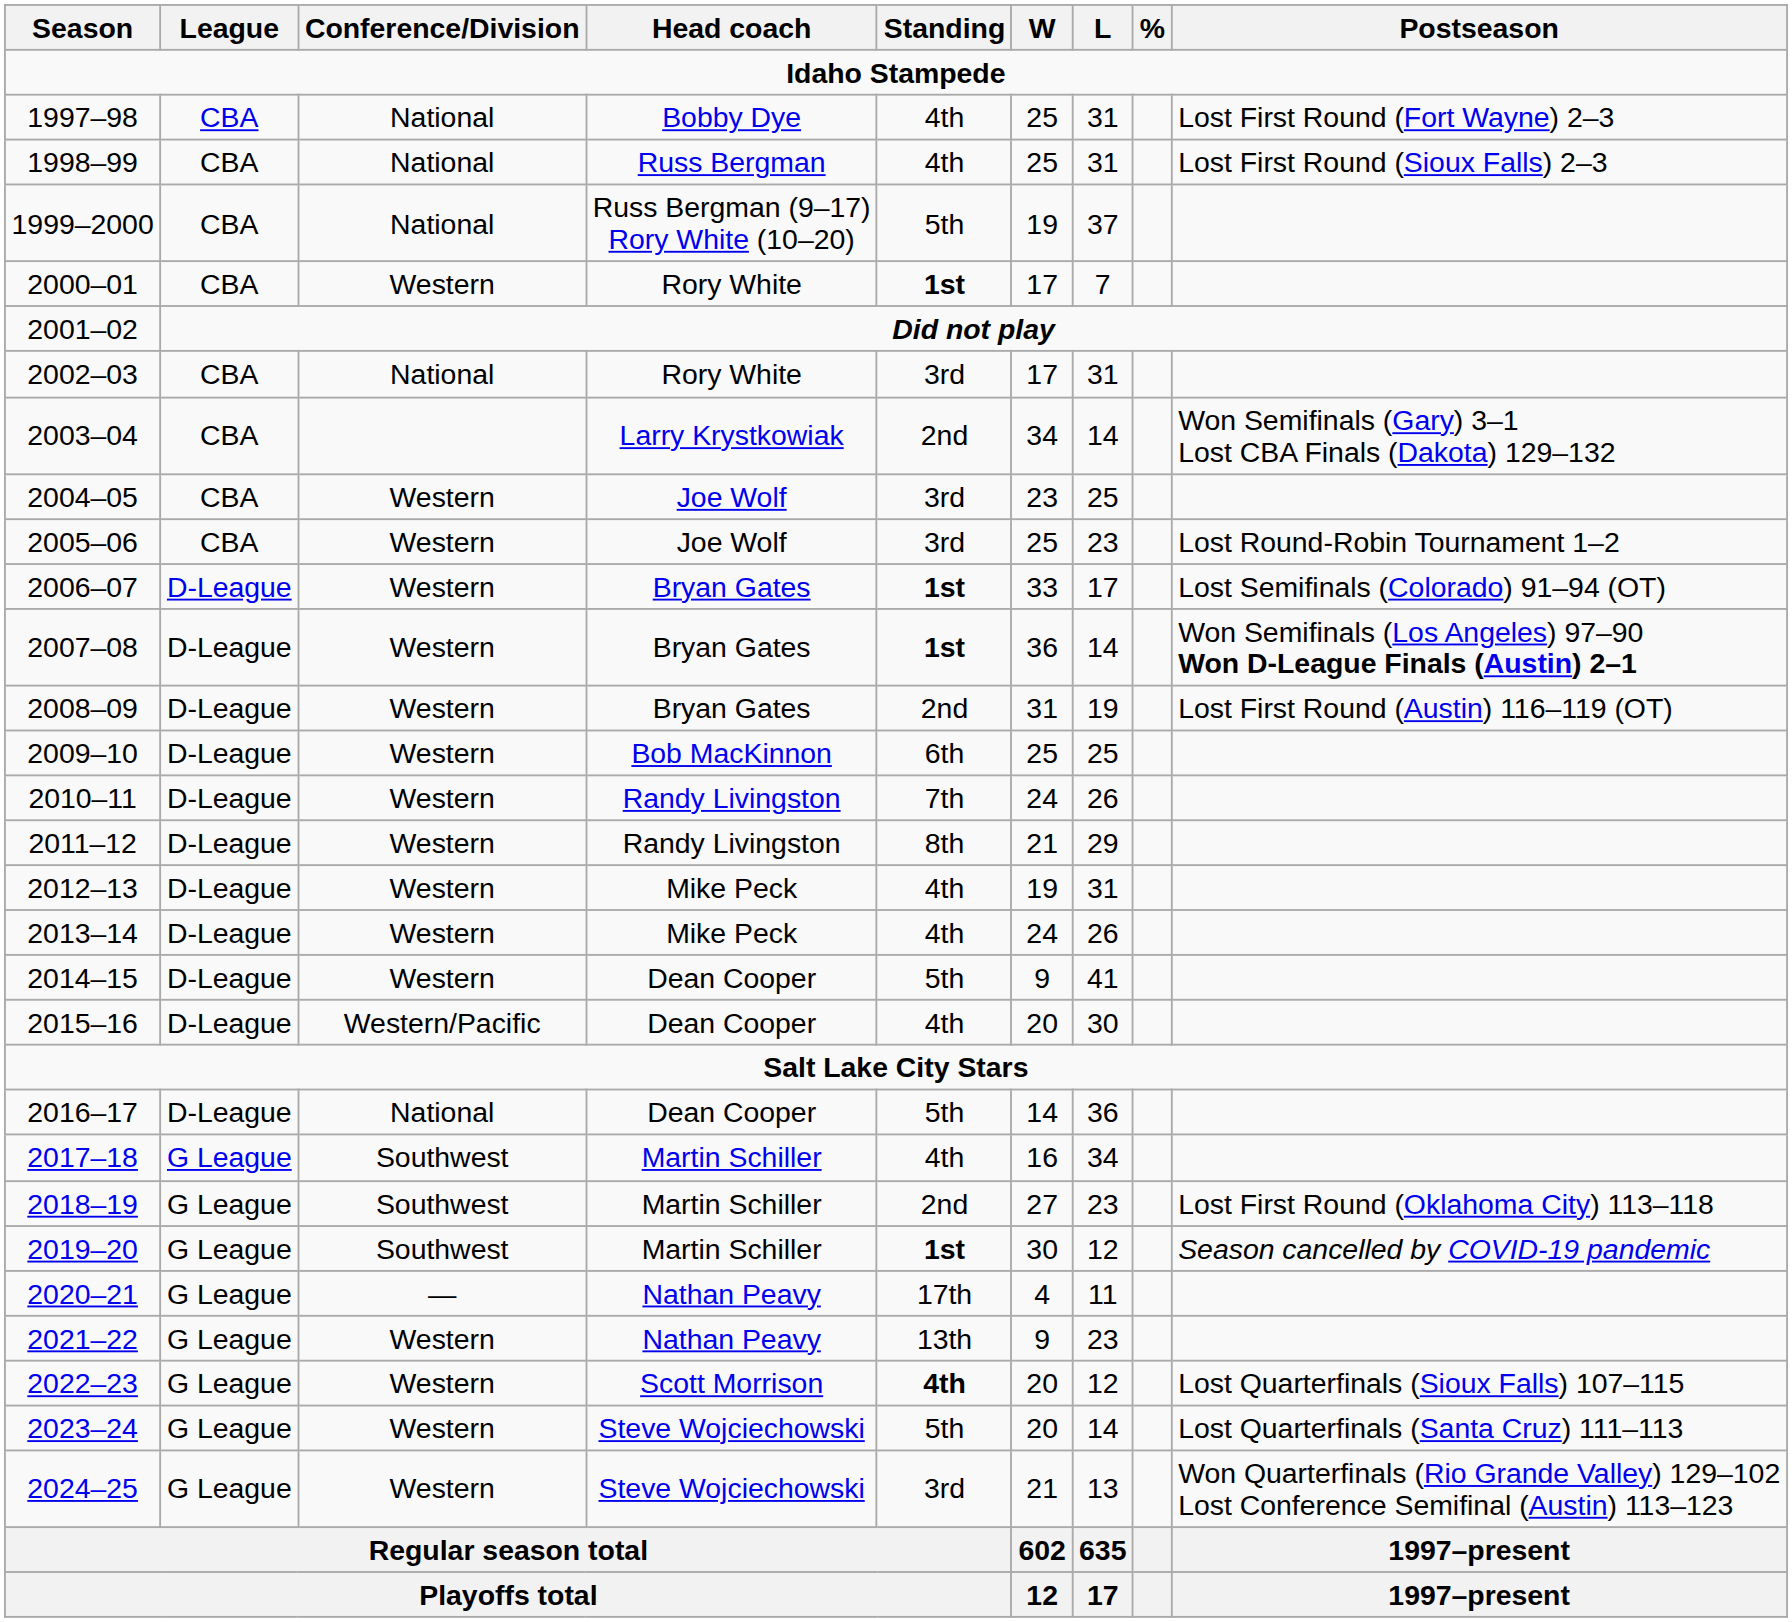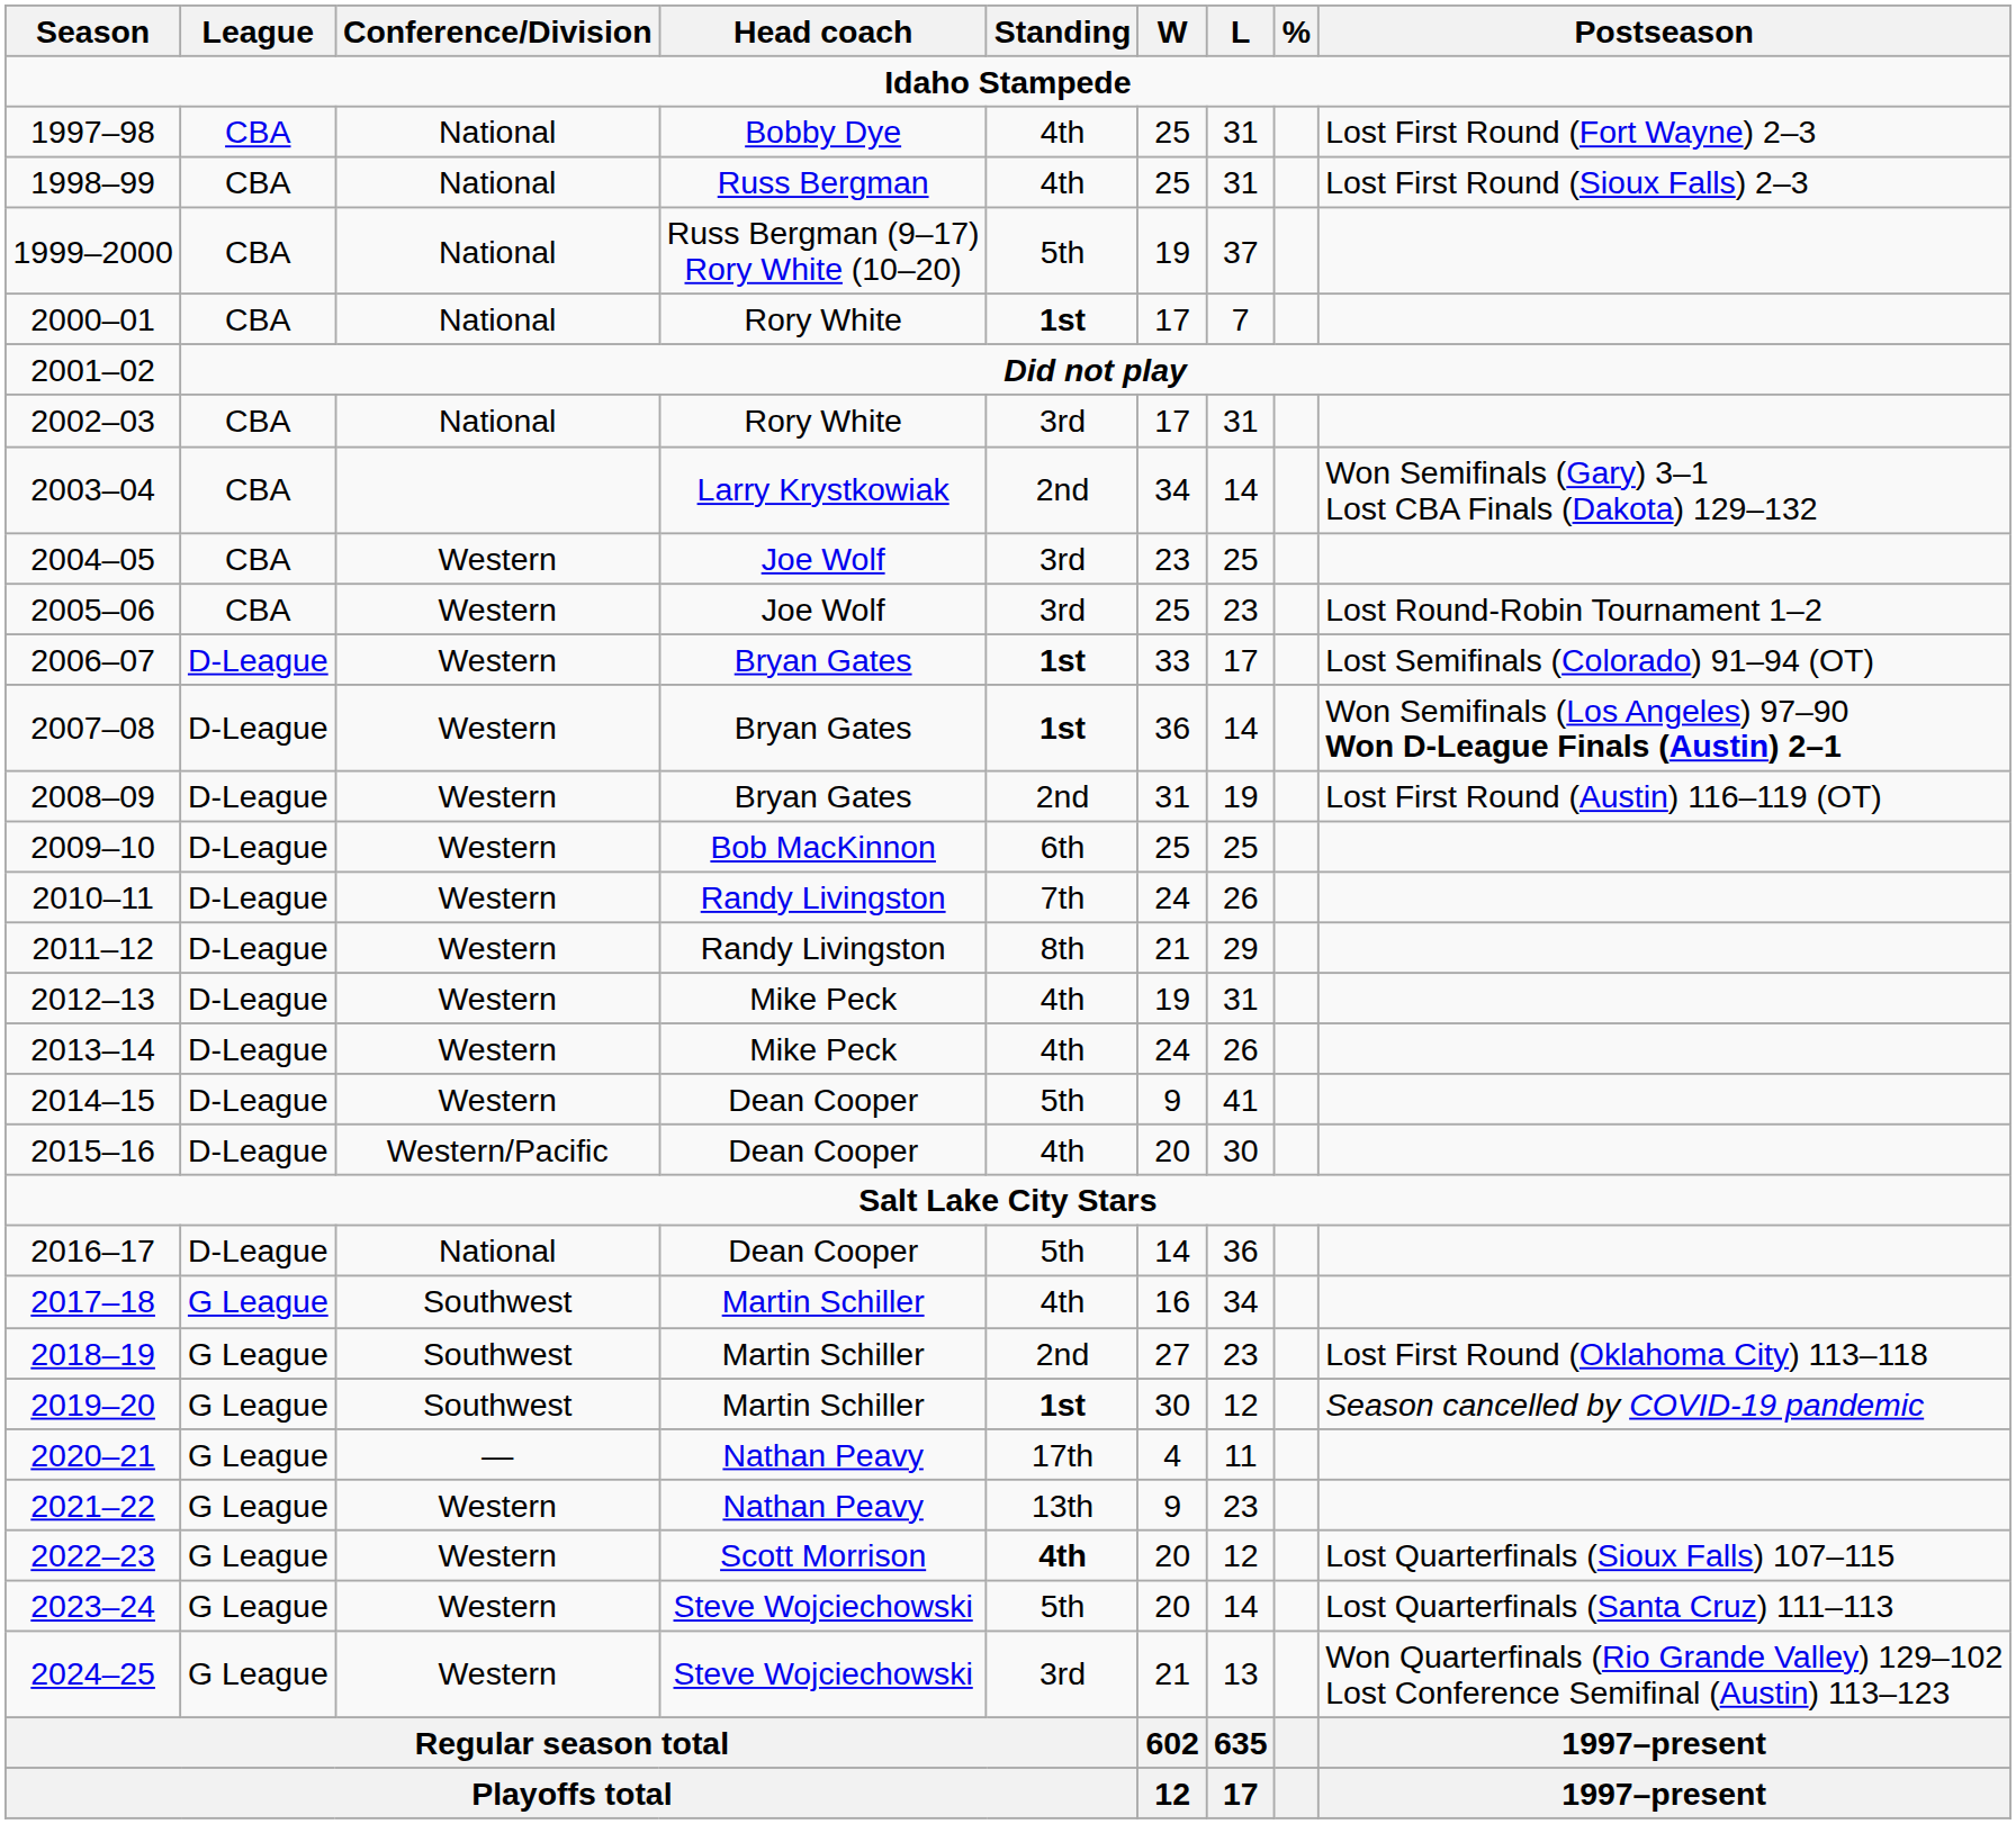2000–01 | Conference/Division: Western -> National
